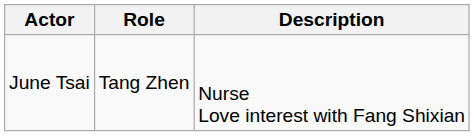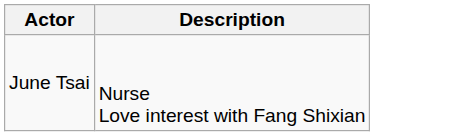- column: Role | Tang Zhen
